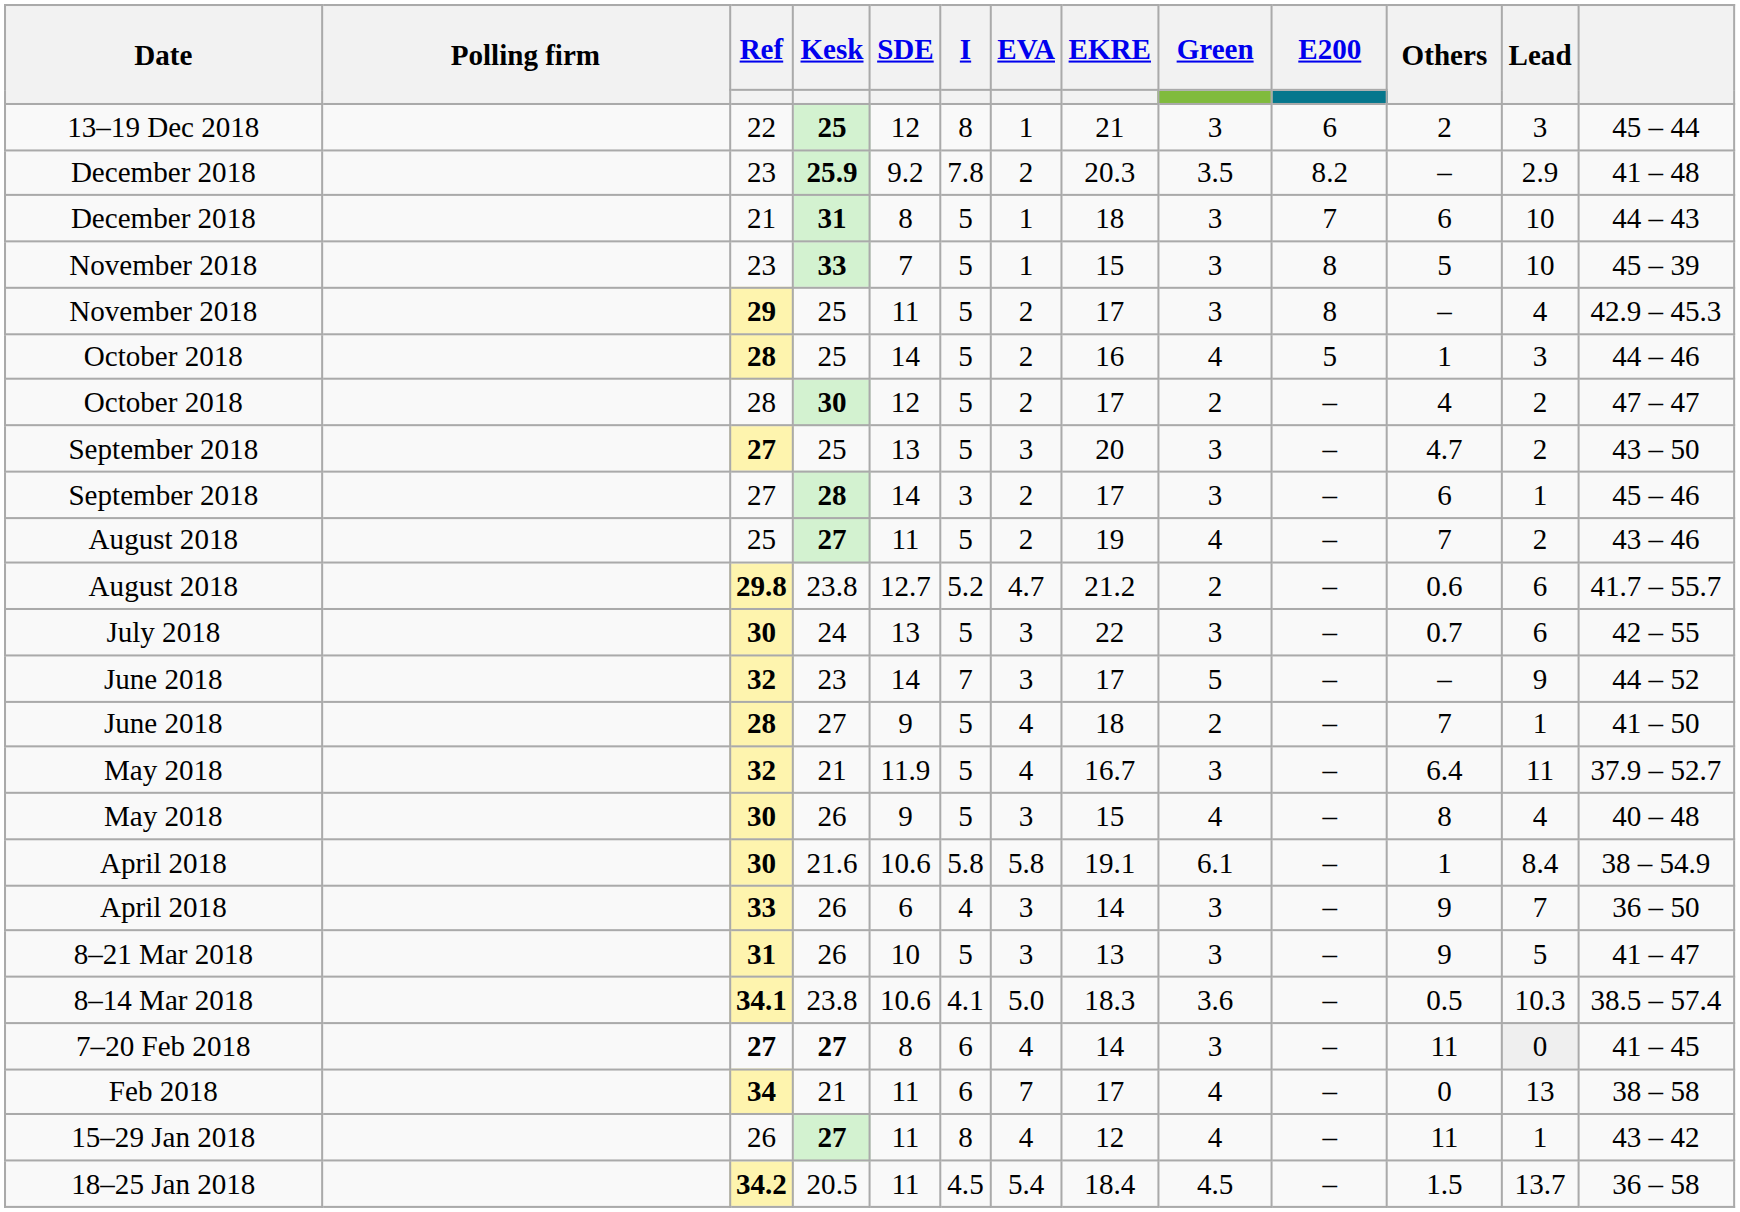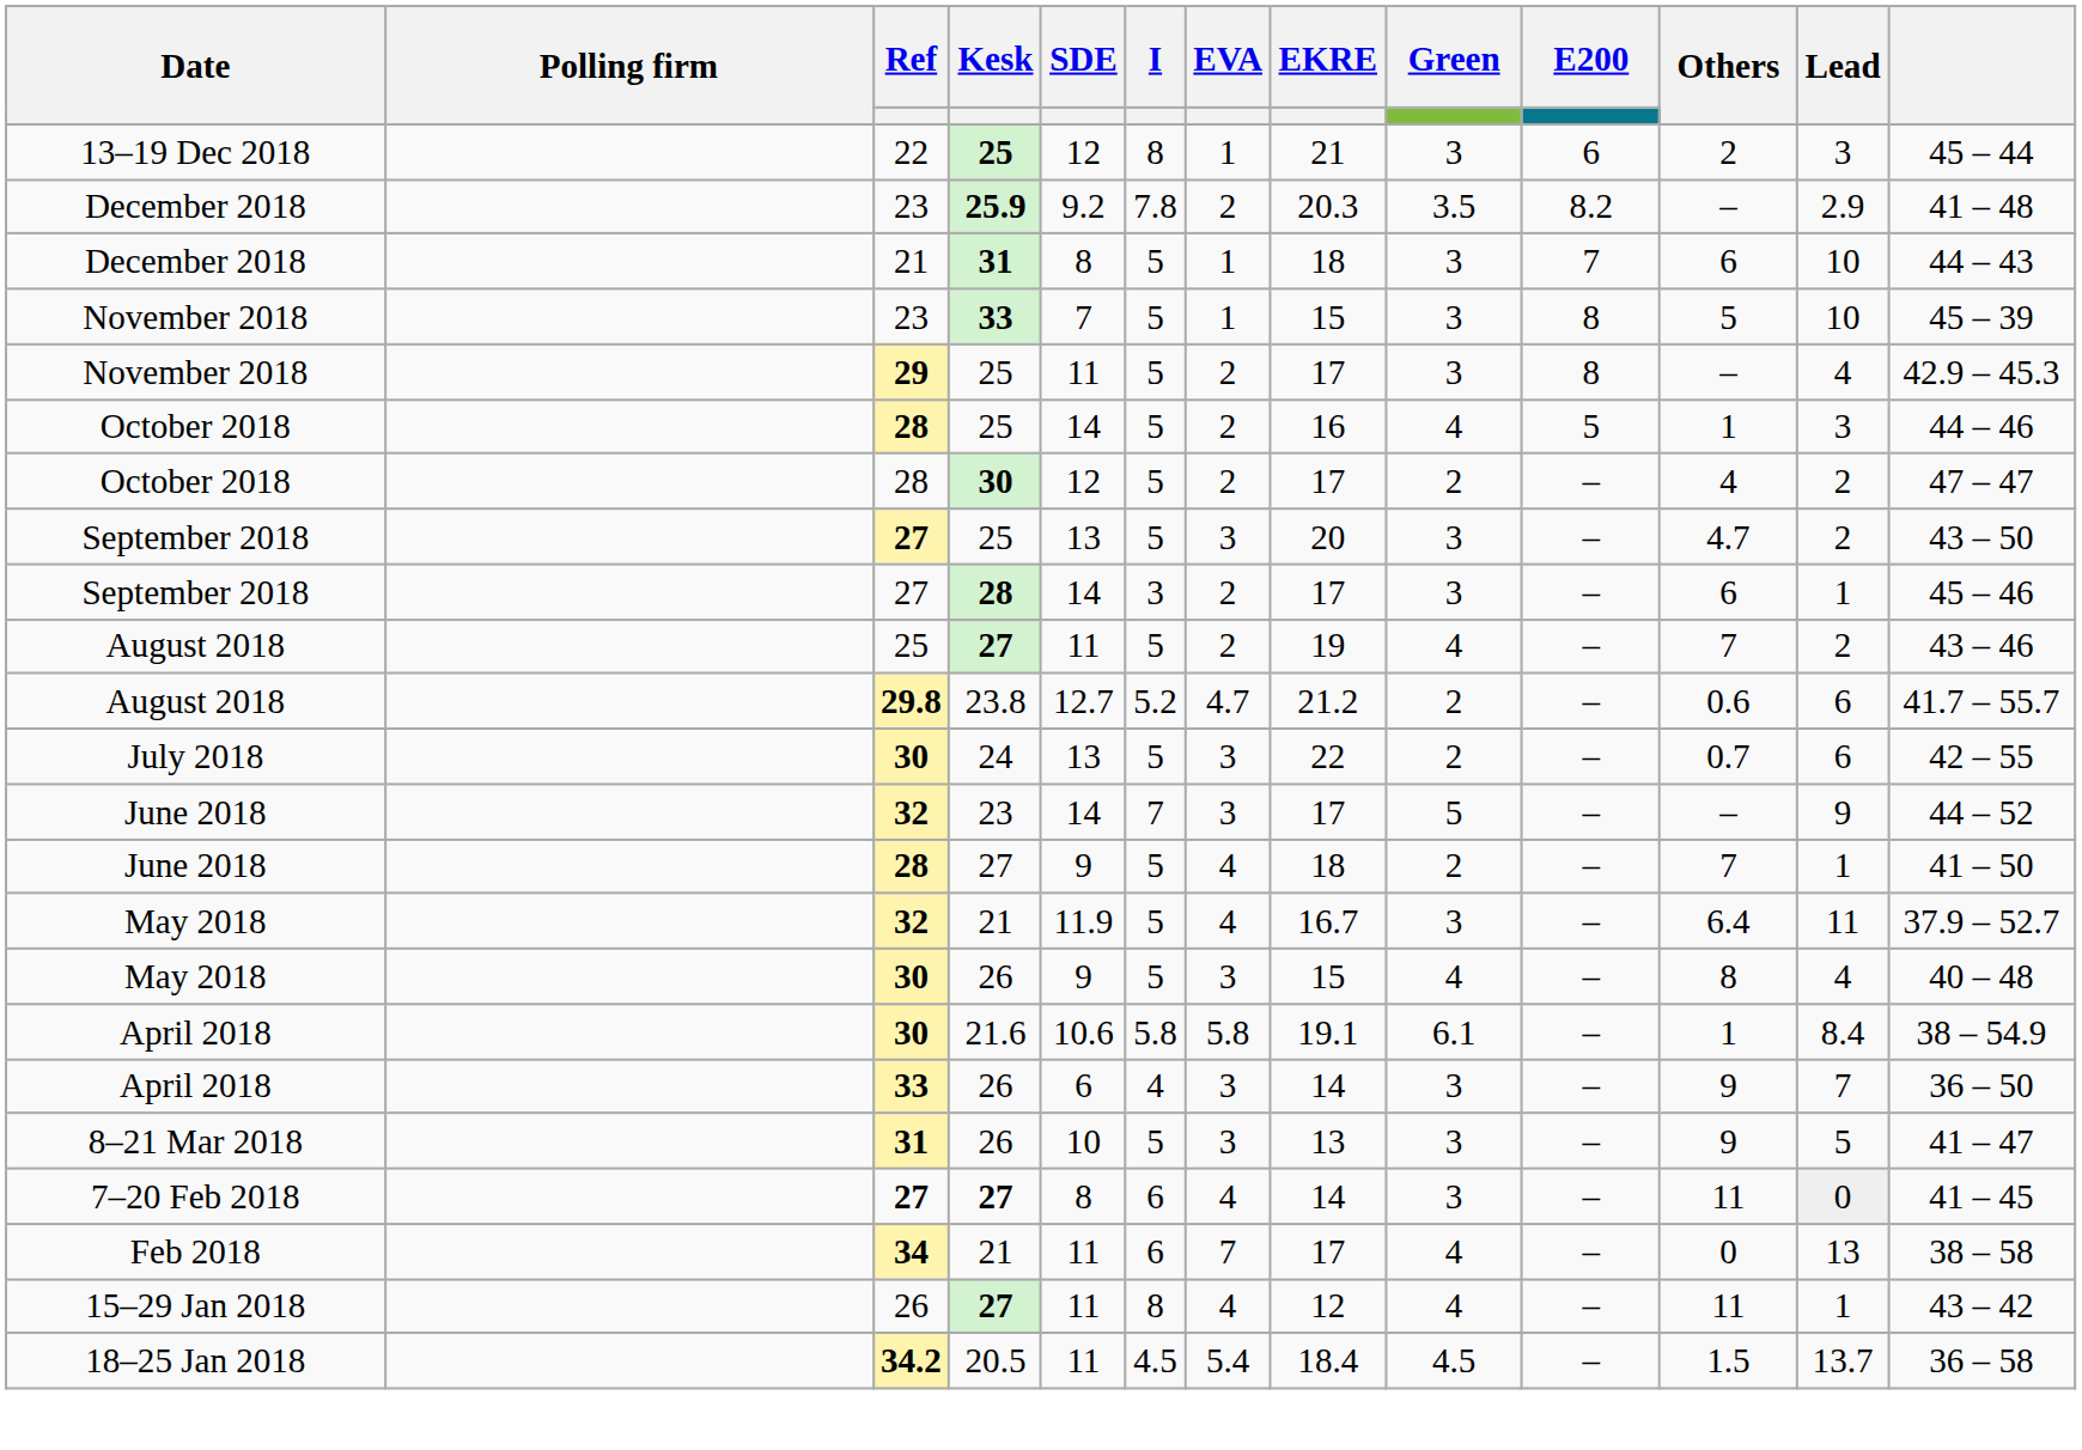July 2018 | Green: 3 -> 2
- row: 8–14 Mar 2018 | 34.1 | 23.8 | 10.6 | 4.1 | 5.0 | 18.3 | 3.6 | – | 0.5 | 10.3 | 38.5 – 57.4
